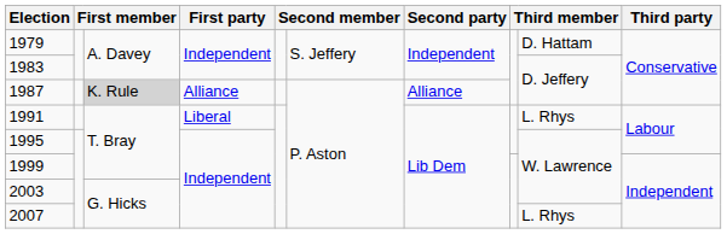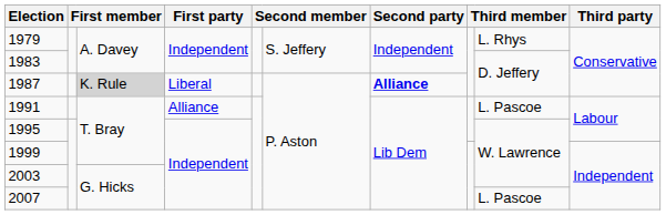1979 | column 9: D. Hattam -> L. Rhys
1987 | First party: Alliance -> Liberal
1987 | Second party: normal -> bold
1991 | First party: Liberal -> Alliance
1991 | column 9: L. Rhys -> L. Pascoe
2007 | column 9: L. Rhys -> L. Pascoe
